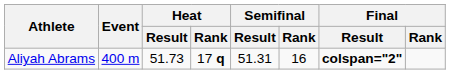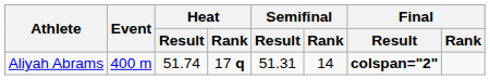Aliyah Abrams | Heat / Result: 51.73 -> 51.74
Aliyah Abrams | Semifinal / Rank: 16 -> 14
